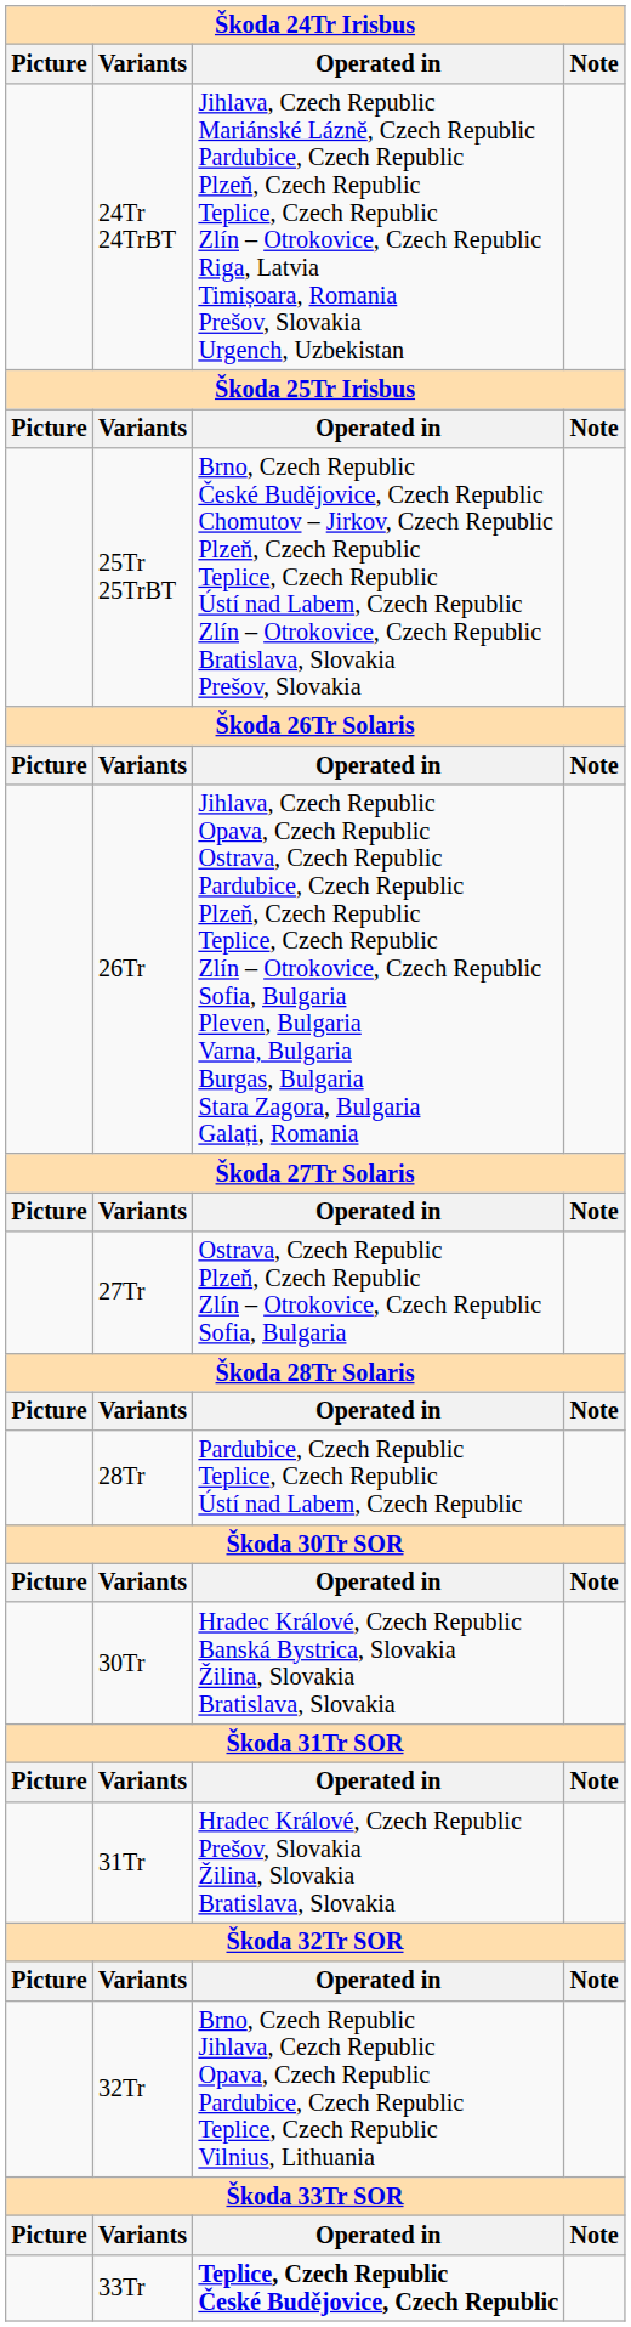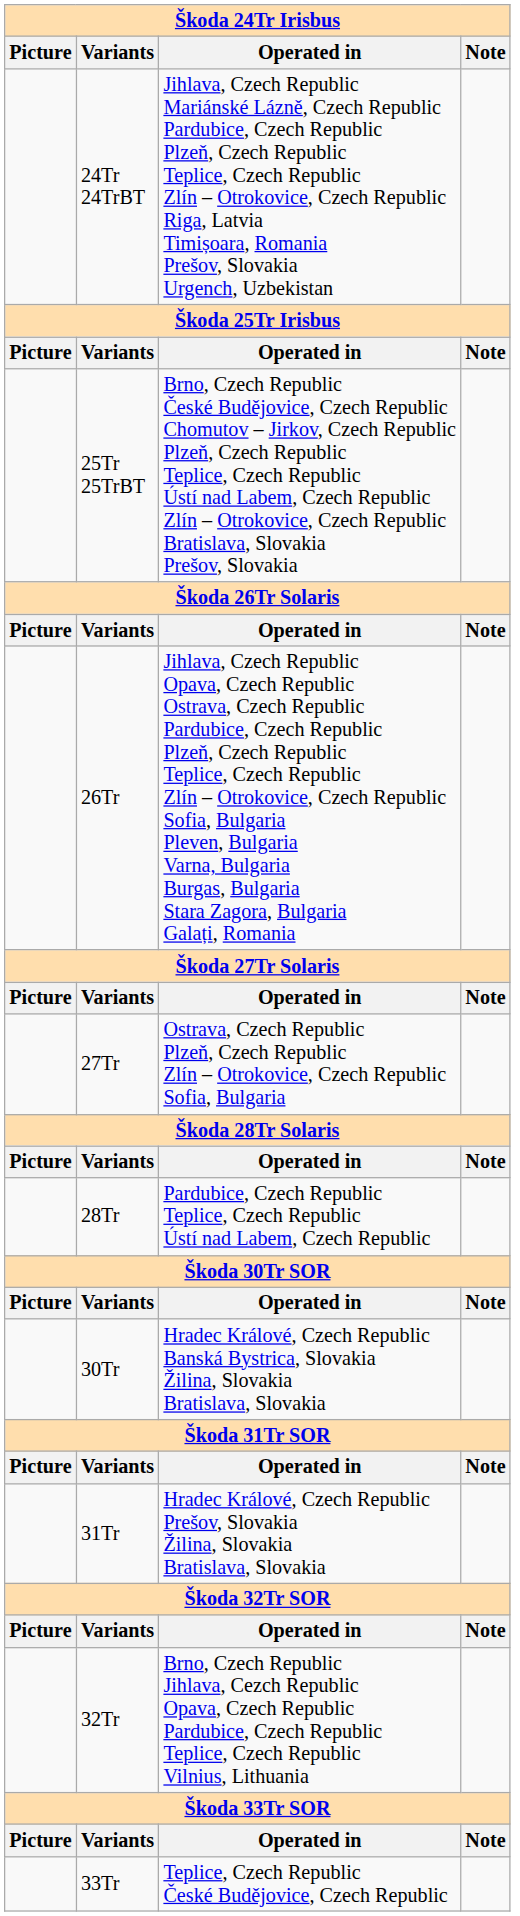33Tr | Operated in: bold -> normal
